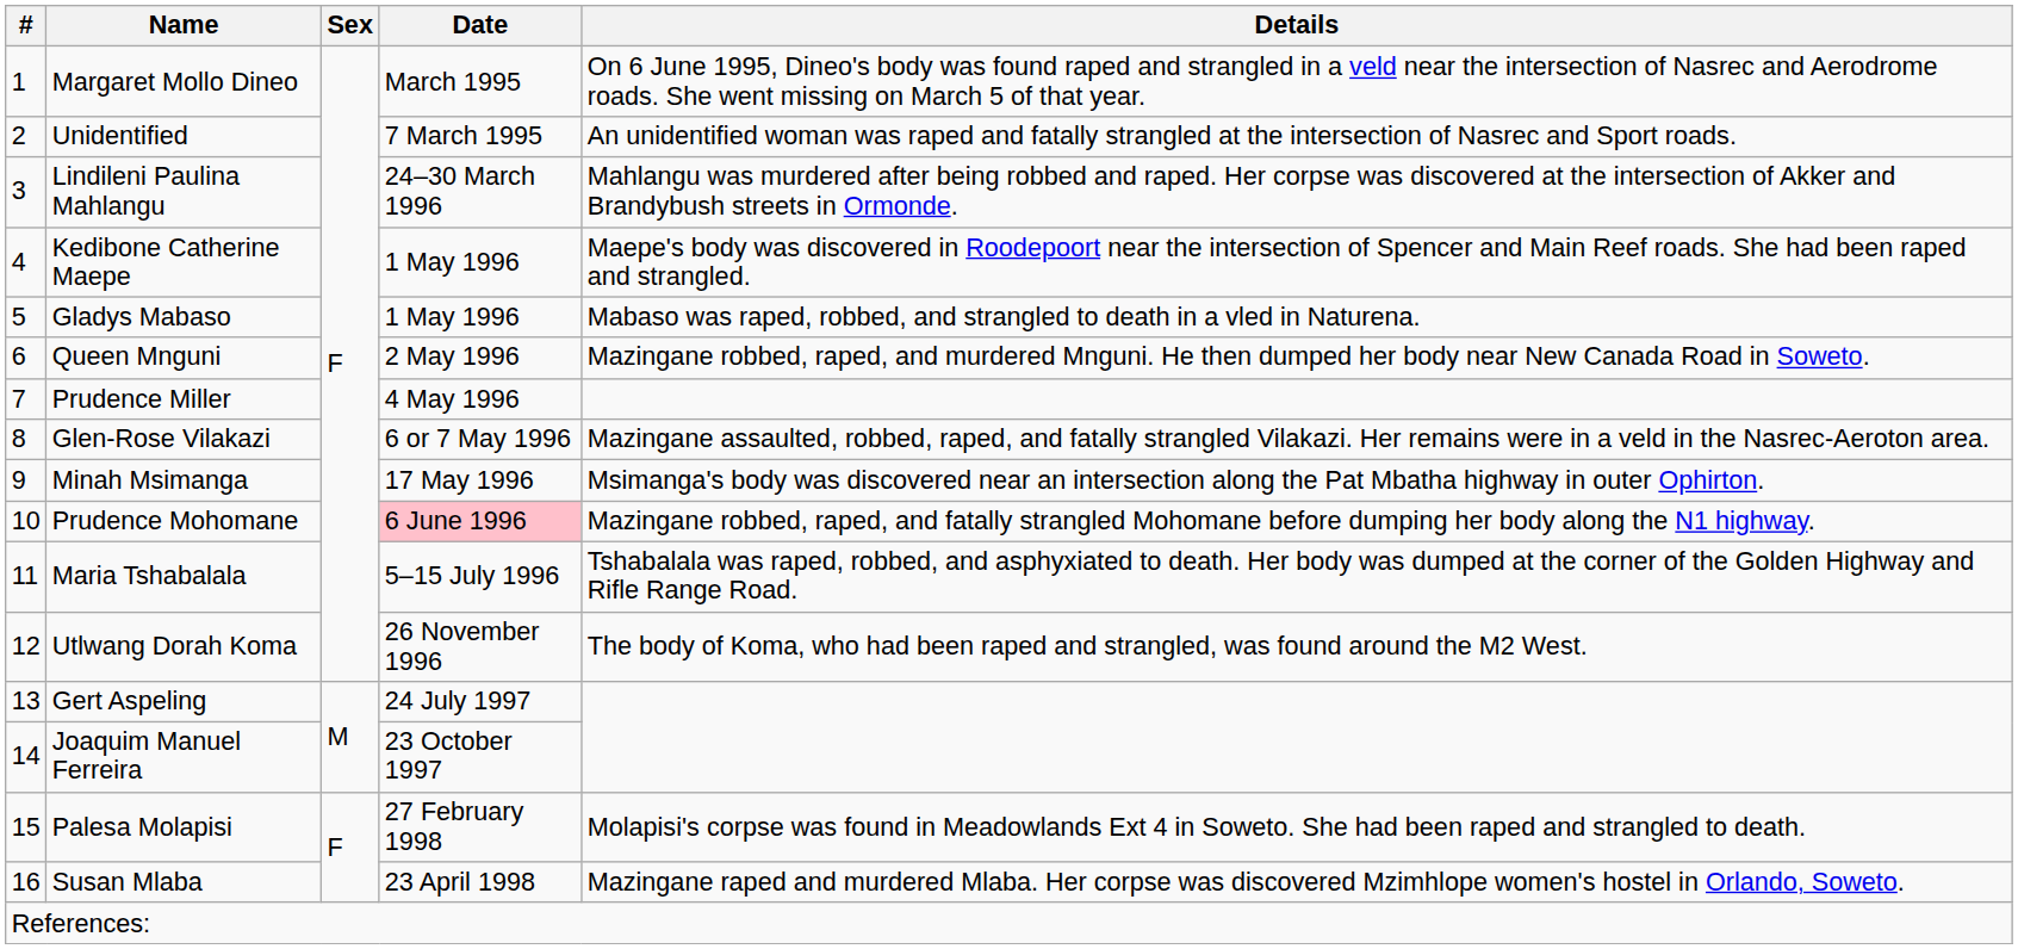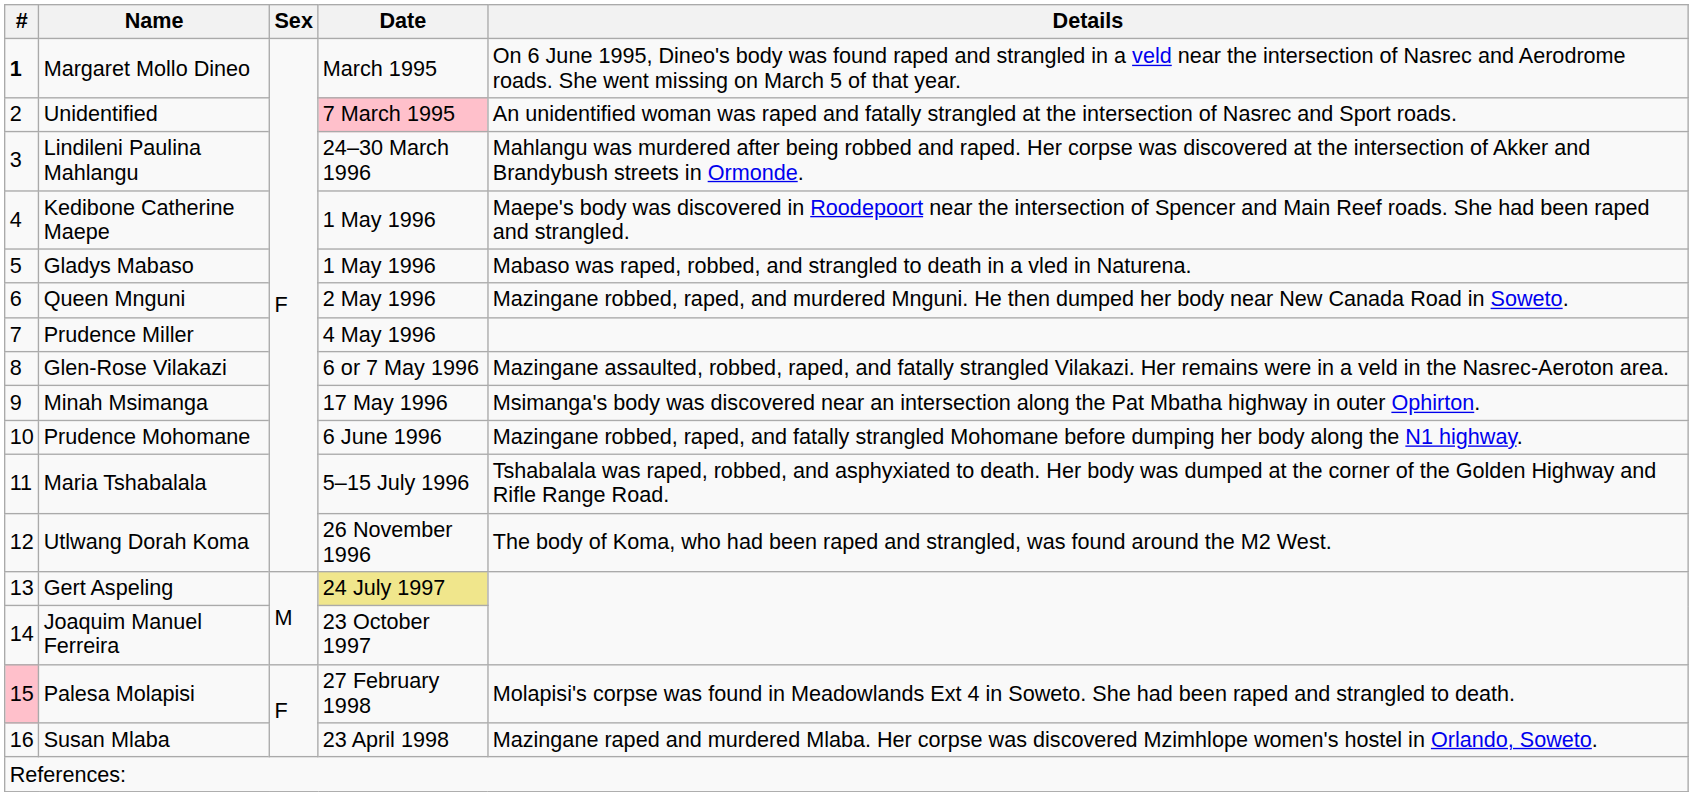Margaret Mollo Dineo | #: normal -> bold
Unidentified | Date: no background -> pink background
Prudence Mohomane | Date: pink background -> no background
Gert Aspeling | Date: no background -> khaki background
Palesa Molapisi | #: no background -> pink background
